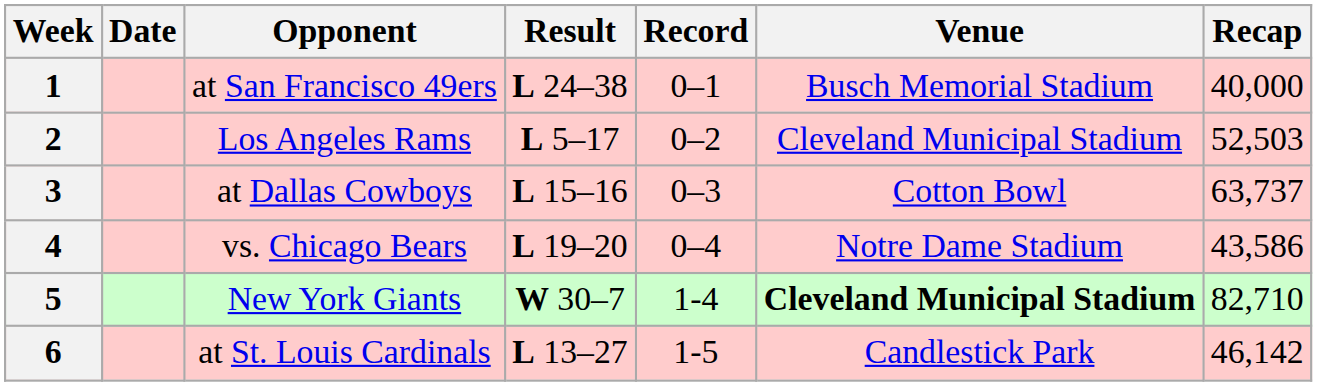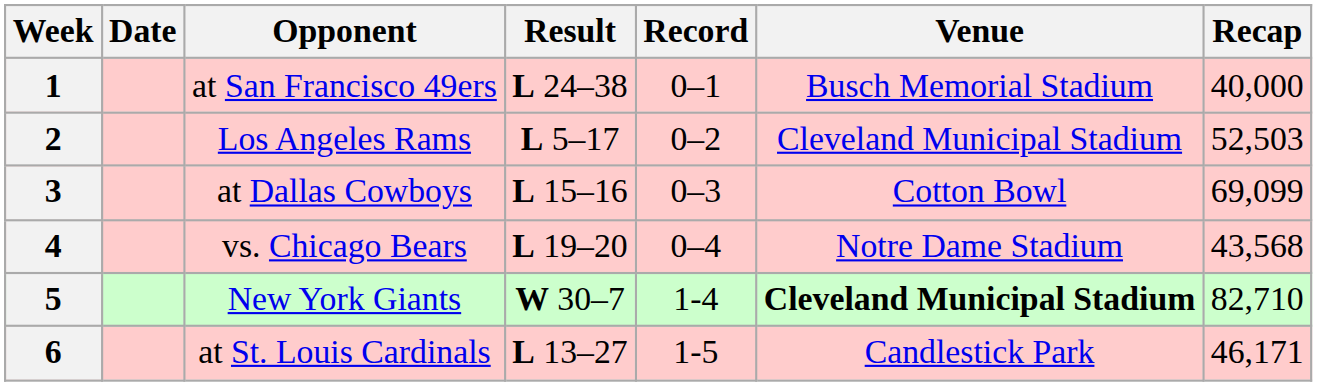3 | Recap: 63,737 -> 69,099
4 | Recap: 43,586 -> 43,568
6 | Recap: 46,142 -> 46,171
